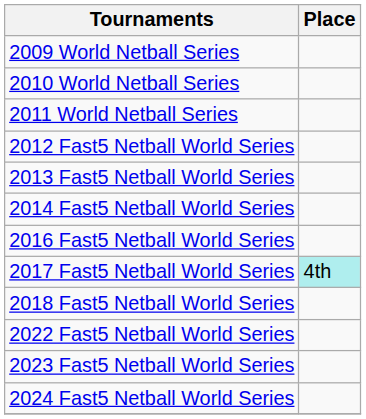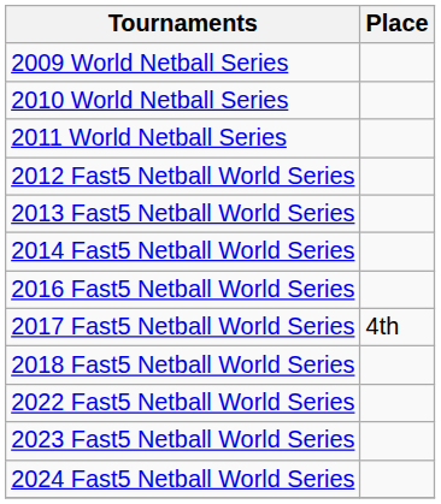2017 Fast5 Netball World Series | Place: paleturquoise background -> no background
